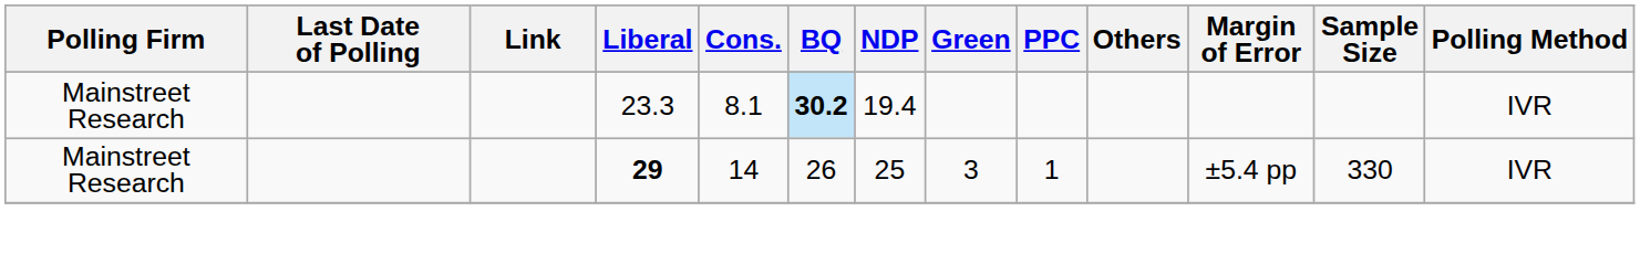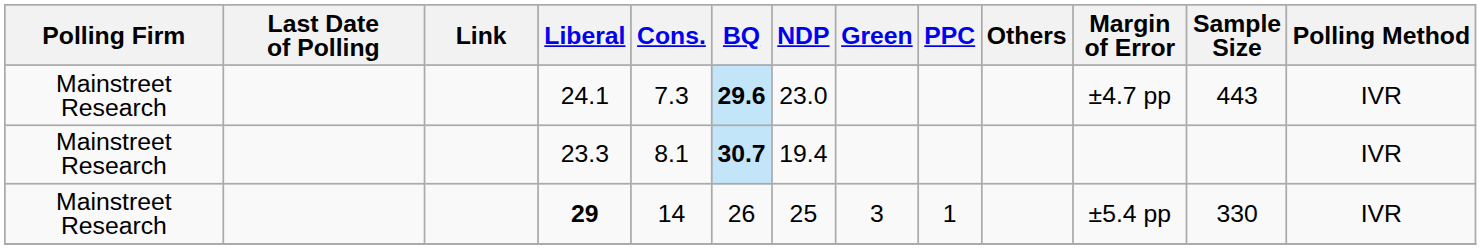+ row: Mainstreet Research | 24.1 | 7.3 | 29.6 | 23.0 | ±4.7 pp | 443 | IVR
23.3 | BQ: 30.2 -> 30.7
